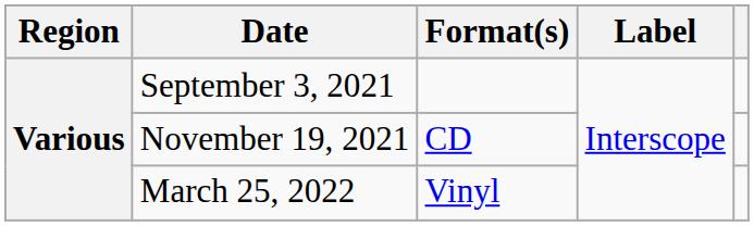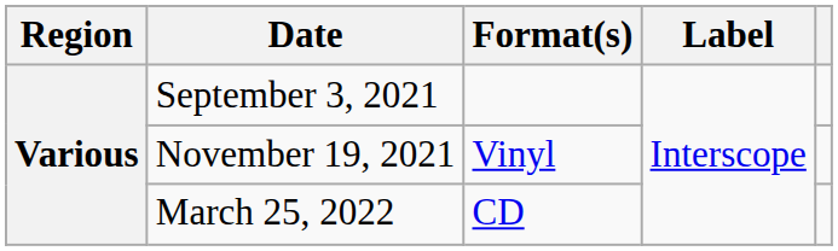November 19, 2021 | Format(s): CD -> Vinyl
March 25, 2022 | Format(s): Vinyl -> CD
